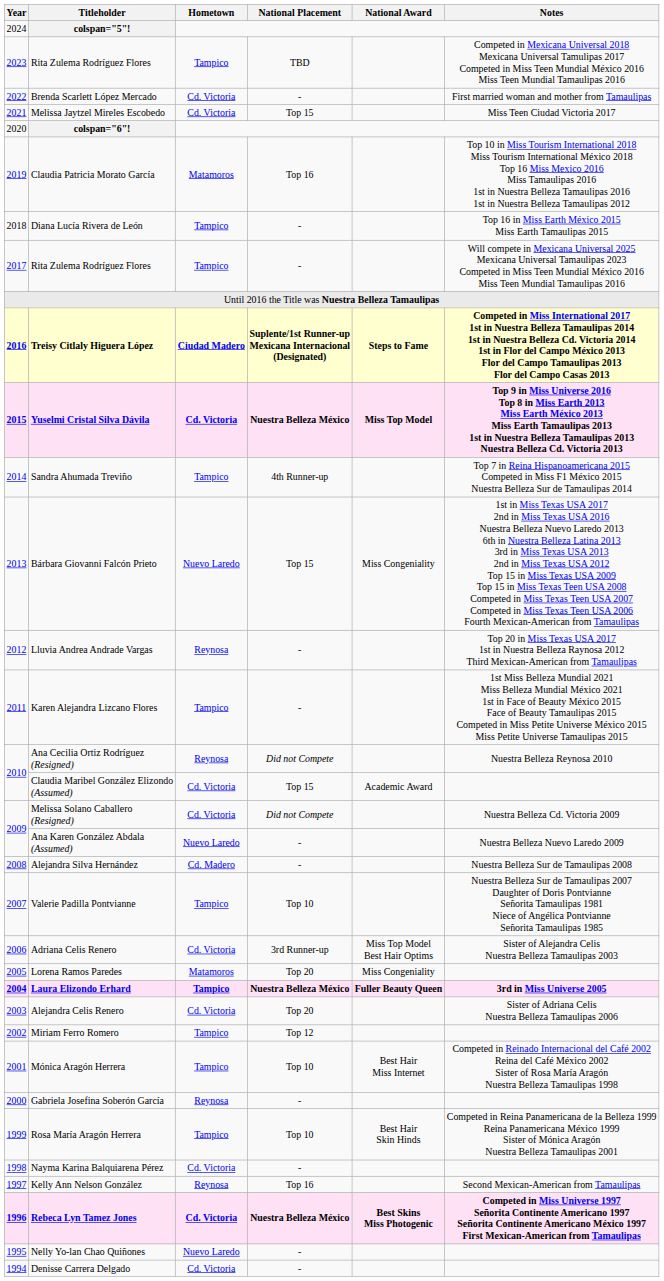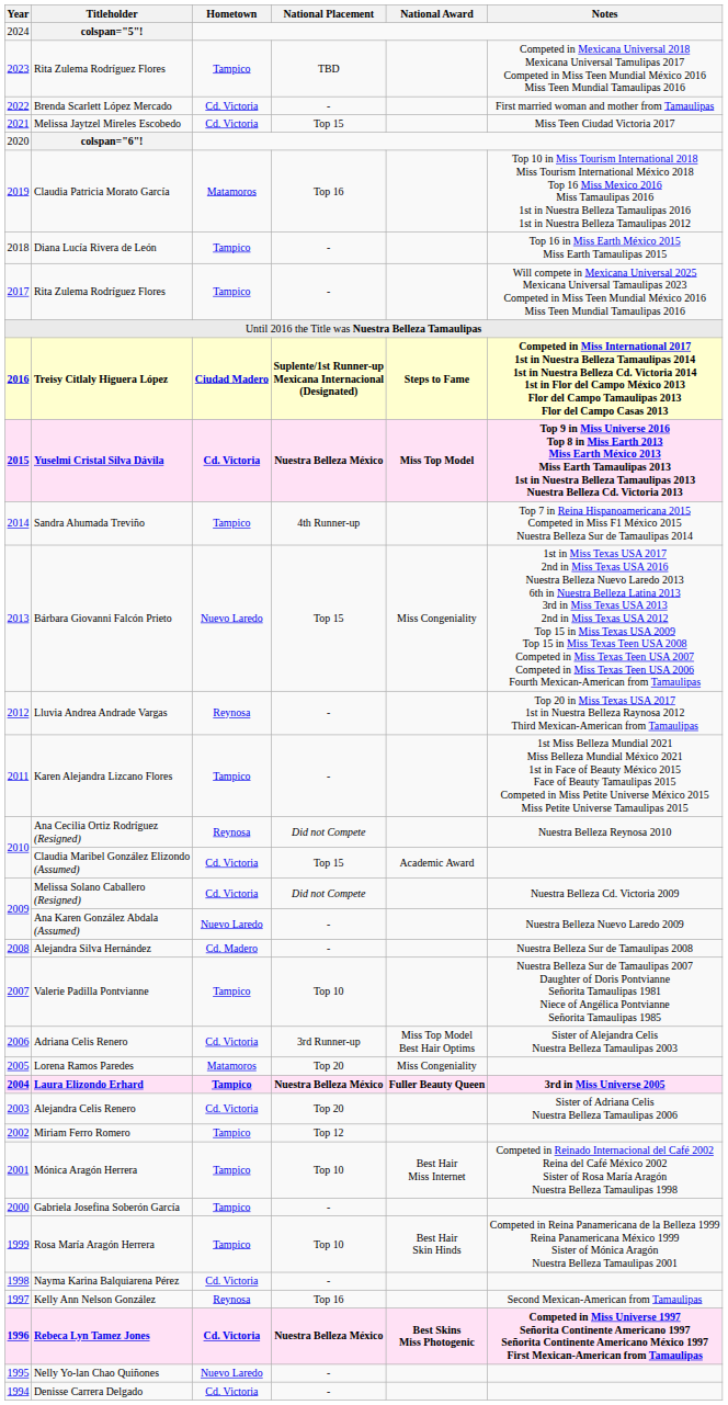Gabriela Josefina Soberón García | Hometown: Reynosa -> Tampico
